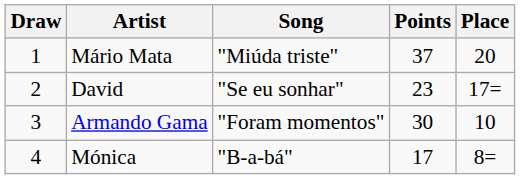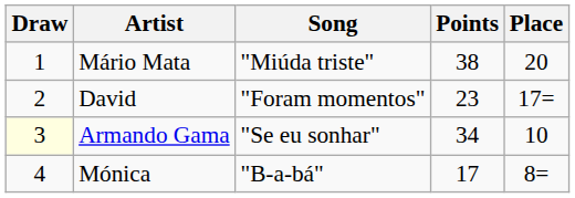Mário Mata | Points: 37 -> 38
David | Song: "Se eu sonhar" -> "Foram momentos"
Armando Gama | Draw: no background -> lightyellow background
Armando Gama | Song: "Foram momentos" -> "Se eu sonhar"
Armando Gama | Points: 30 -> 34
